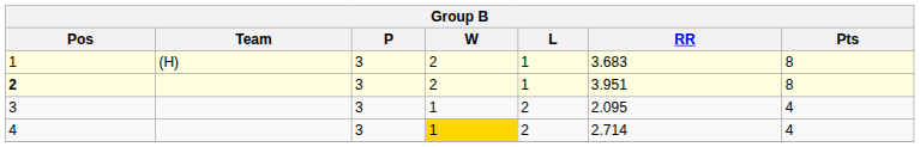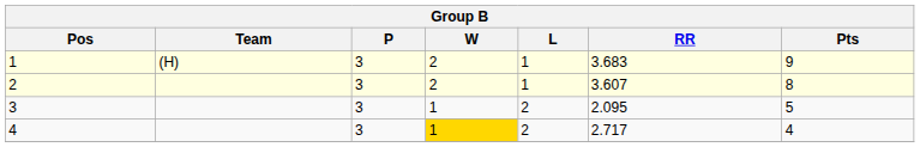row 3 | Pts: 8 -> 9
row 4 | Pos: bold -> normal
row 4 | RR: 3.951 -> 3.607
row 5 | Pts: 4 -> 5
row 6 | RR: 2.714 -> 2.717
